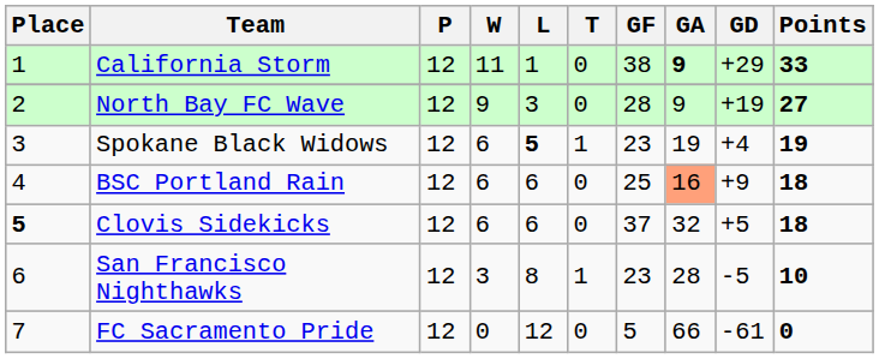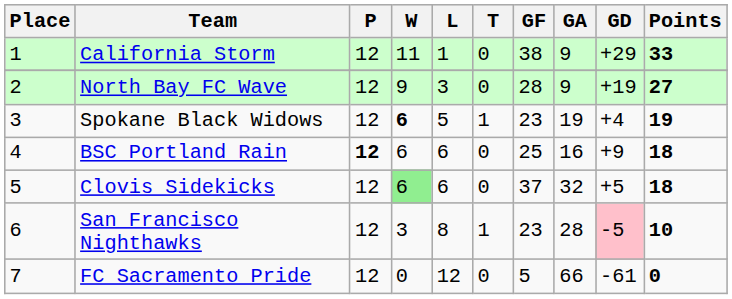California Storm | GA: bold -> normal
Spokane Black Widows | W: normal -> bold
Spokane Black Widows | L: bold -> normal
BSC Portland Rain | P: normal -> bold
BSC Portland Rain | GA: lightsalmon background -> no background
Clovis Sidekicks | Place: bold -> normal
Clovis Sidekicks | W: no background -> lightgreen background
San Francisco Nighthawks | GD: no background -> pink background
